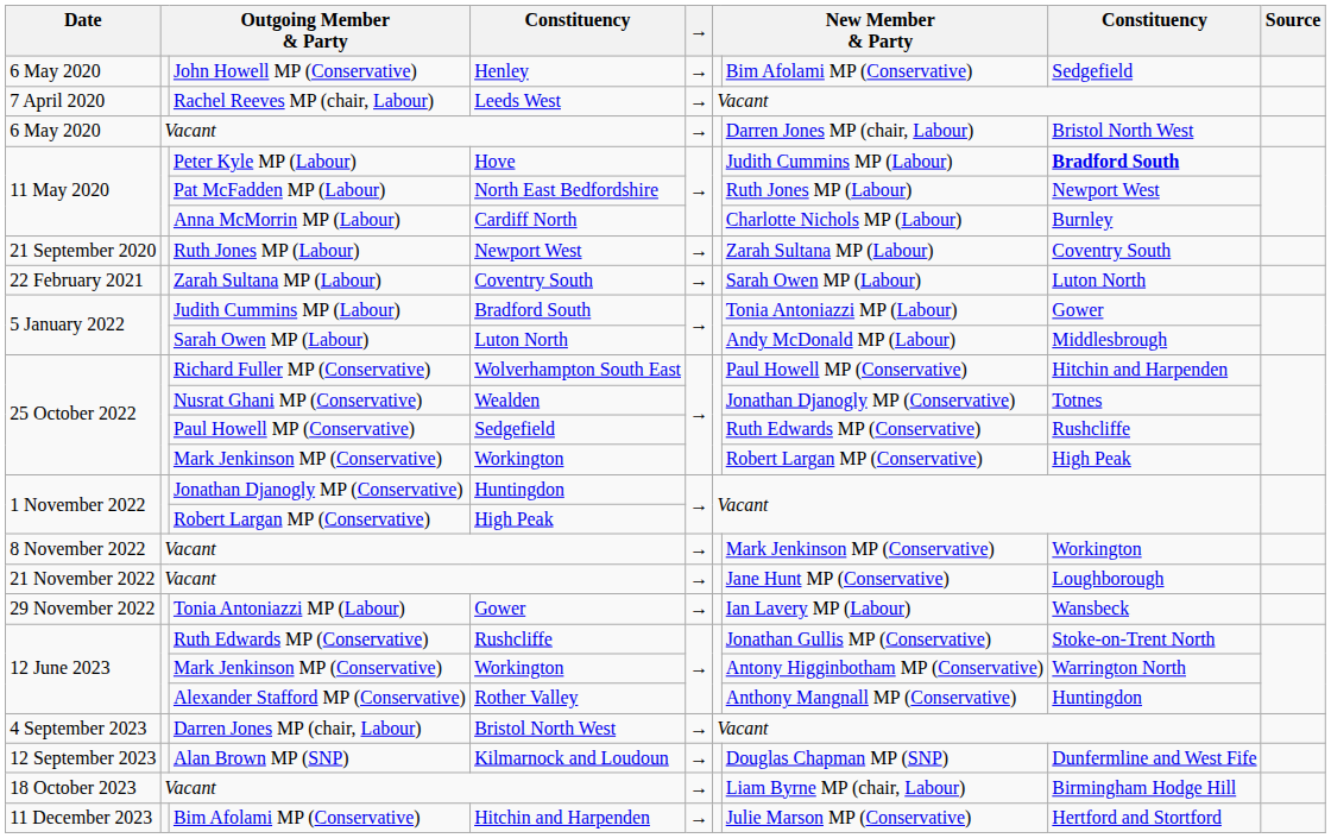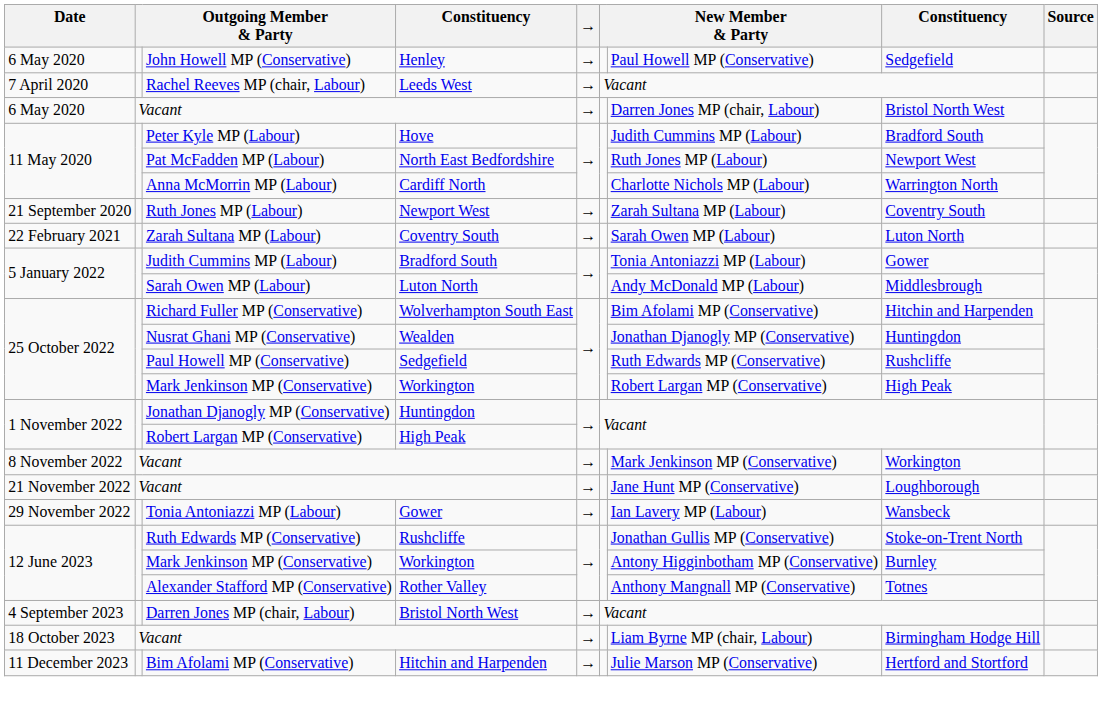John Howell MP (Conservative) | column 7: Bim Afolami MP (Conservative) -> Paul Howell MP (Conservative)
Peter Kyle MP (Labour) | column 8: bold -> normal
Anna McMorrin MP (Labour) | column 8: Burnley -> Warrington North
Richard Fuller MP (Conservative) | column 7: Paul Howell MP (Conservative) -> Bim Afolami MP (Conservative)
Nusrat Ghani MP (Conservative) | column 8: Totnes -> Huntingdon
12 June 2023 / Mark Jenkinson MP (Conservative) | column 8: Warrington North -> Burnley
Alexander Stafford MP (Conservative) | column 8: Huntingdon -> Totnes
- row: 12 September 2023 | Alan Brown MP (SNP) | Kilmarnock and Loudoun | → | Douglas Chapman MP (SNP) | Dunfermline and West Fife
